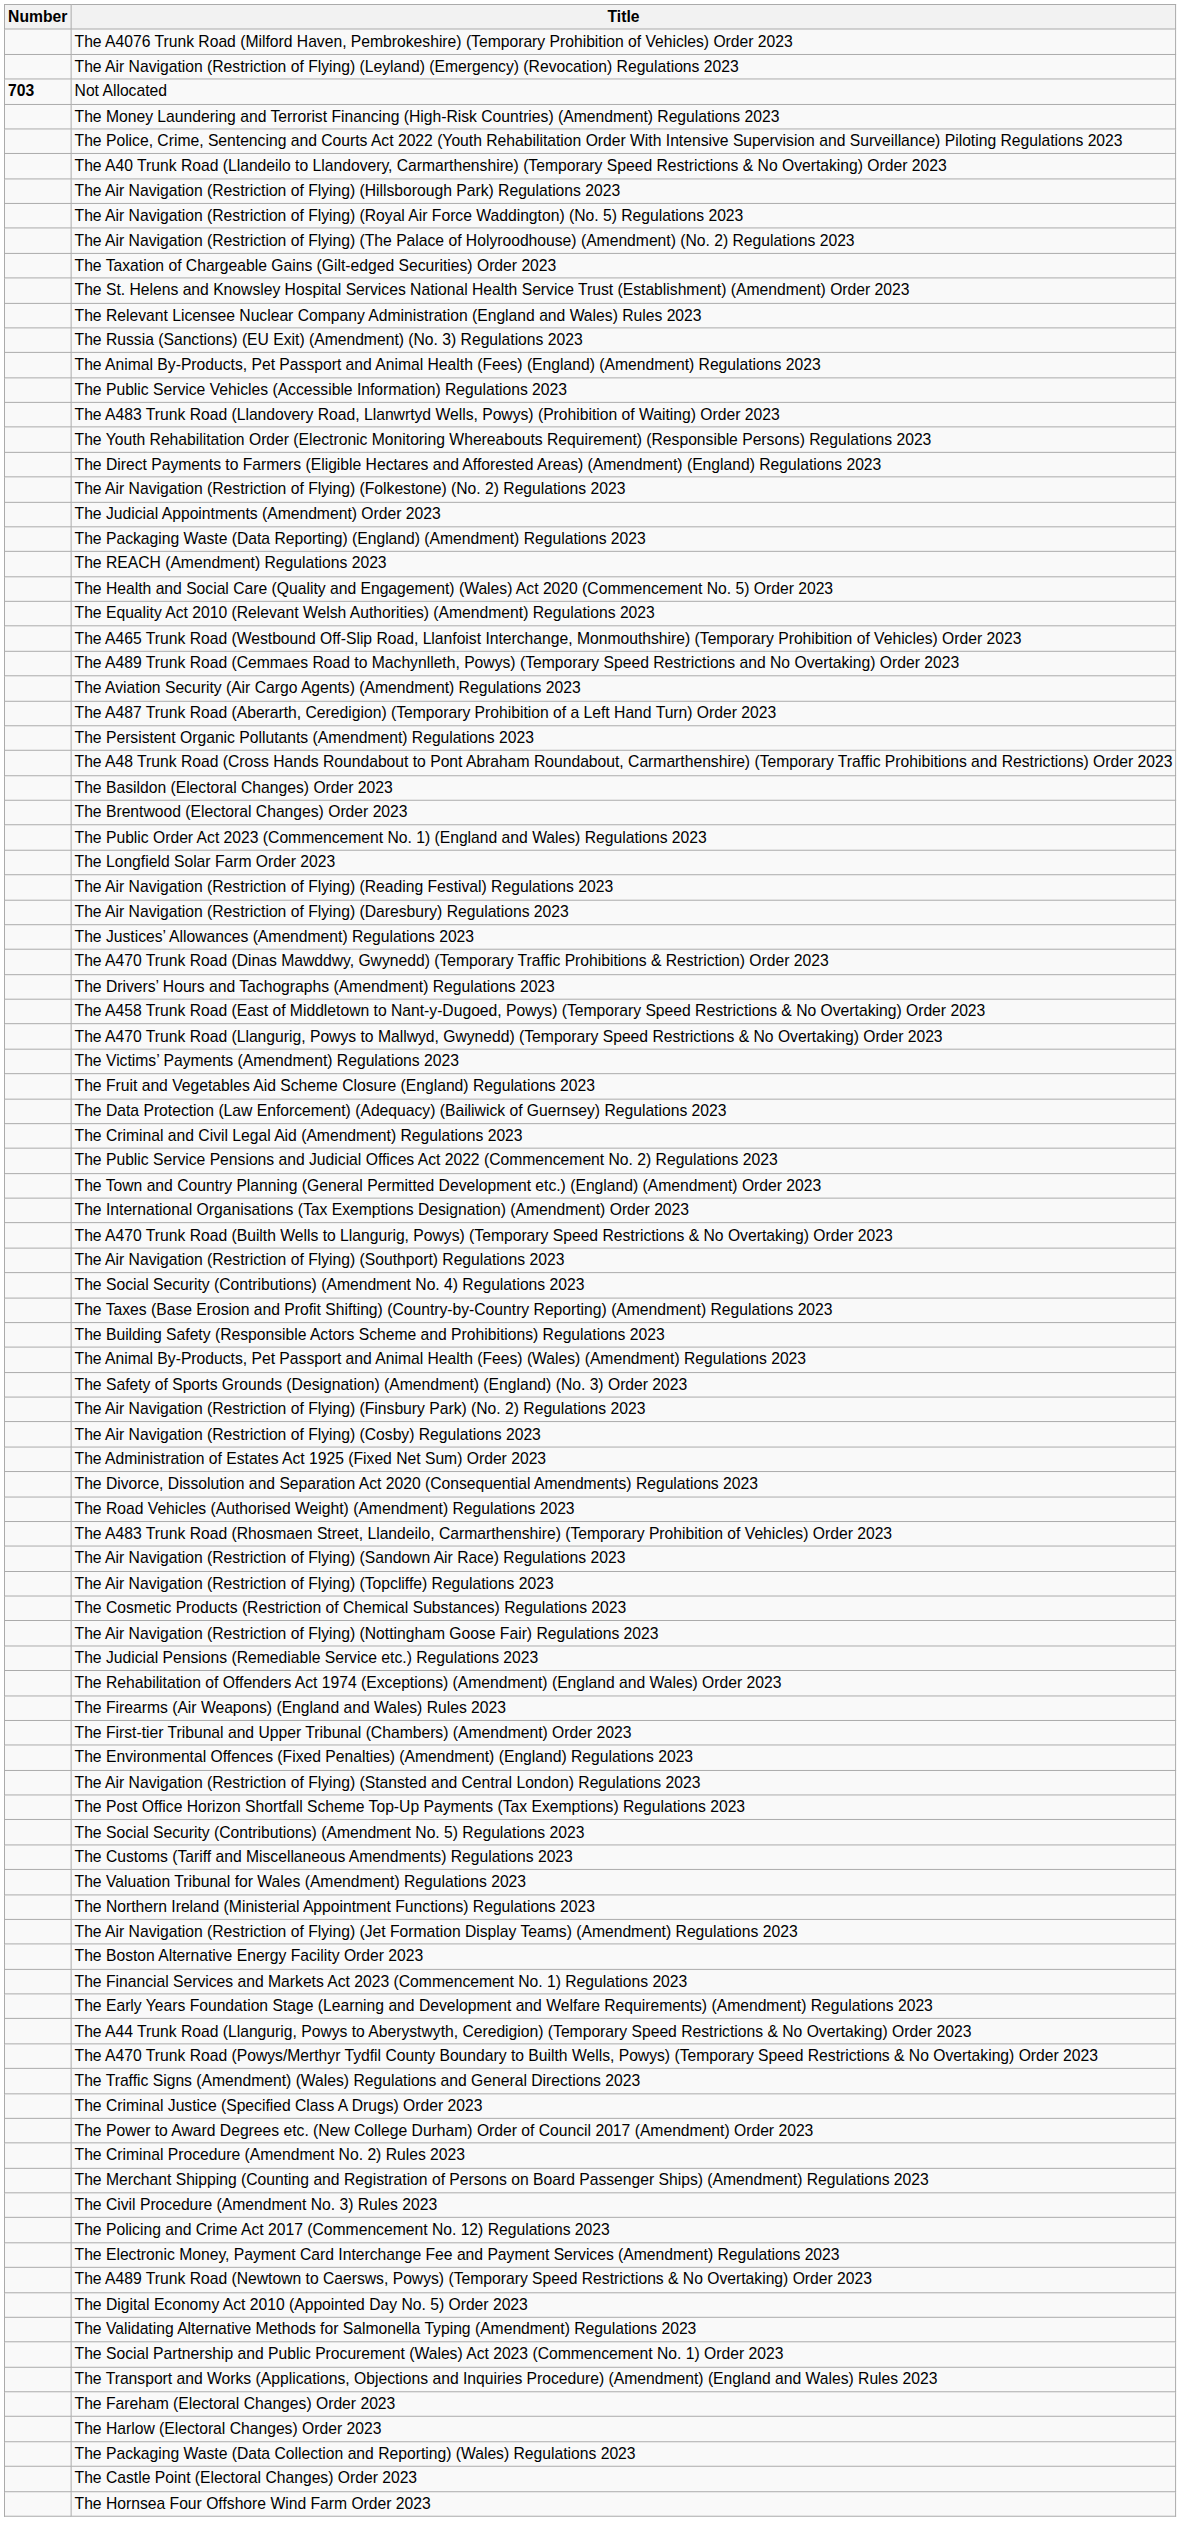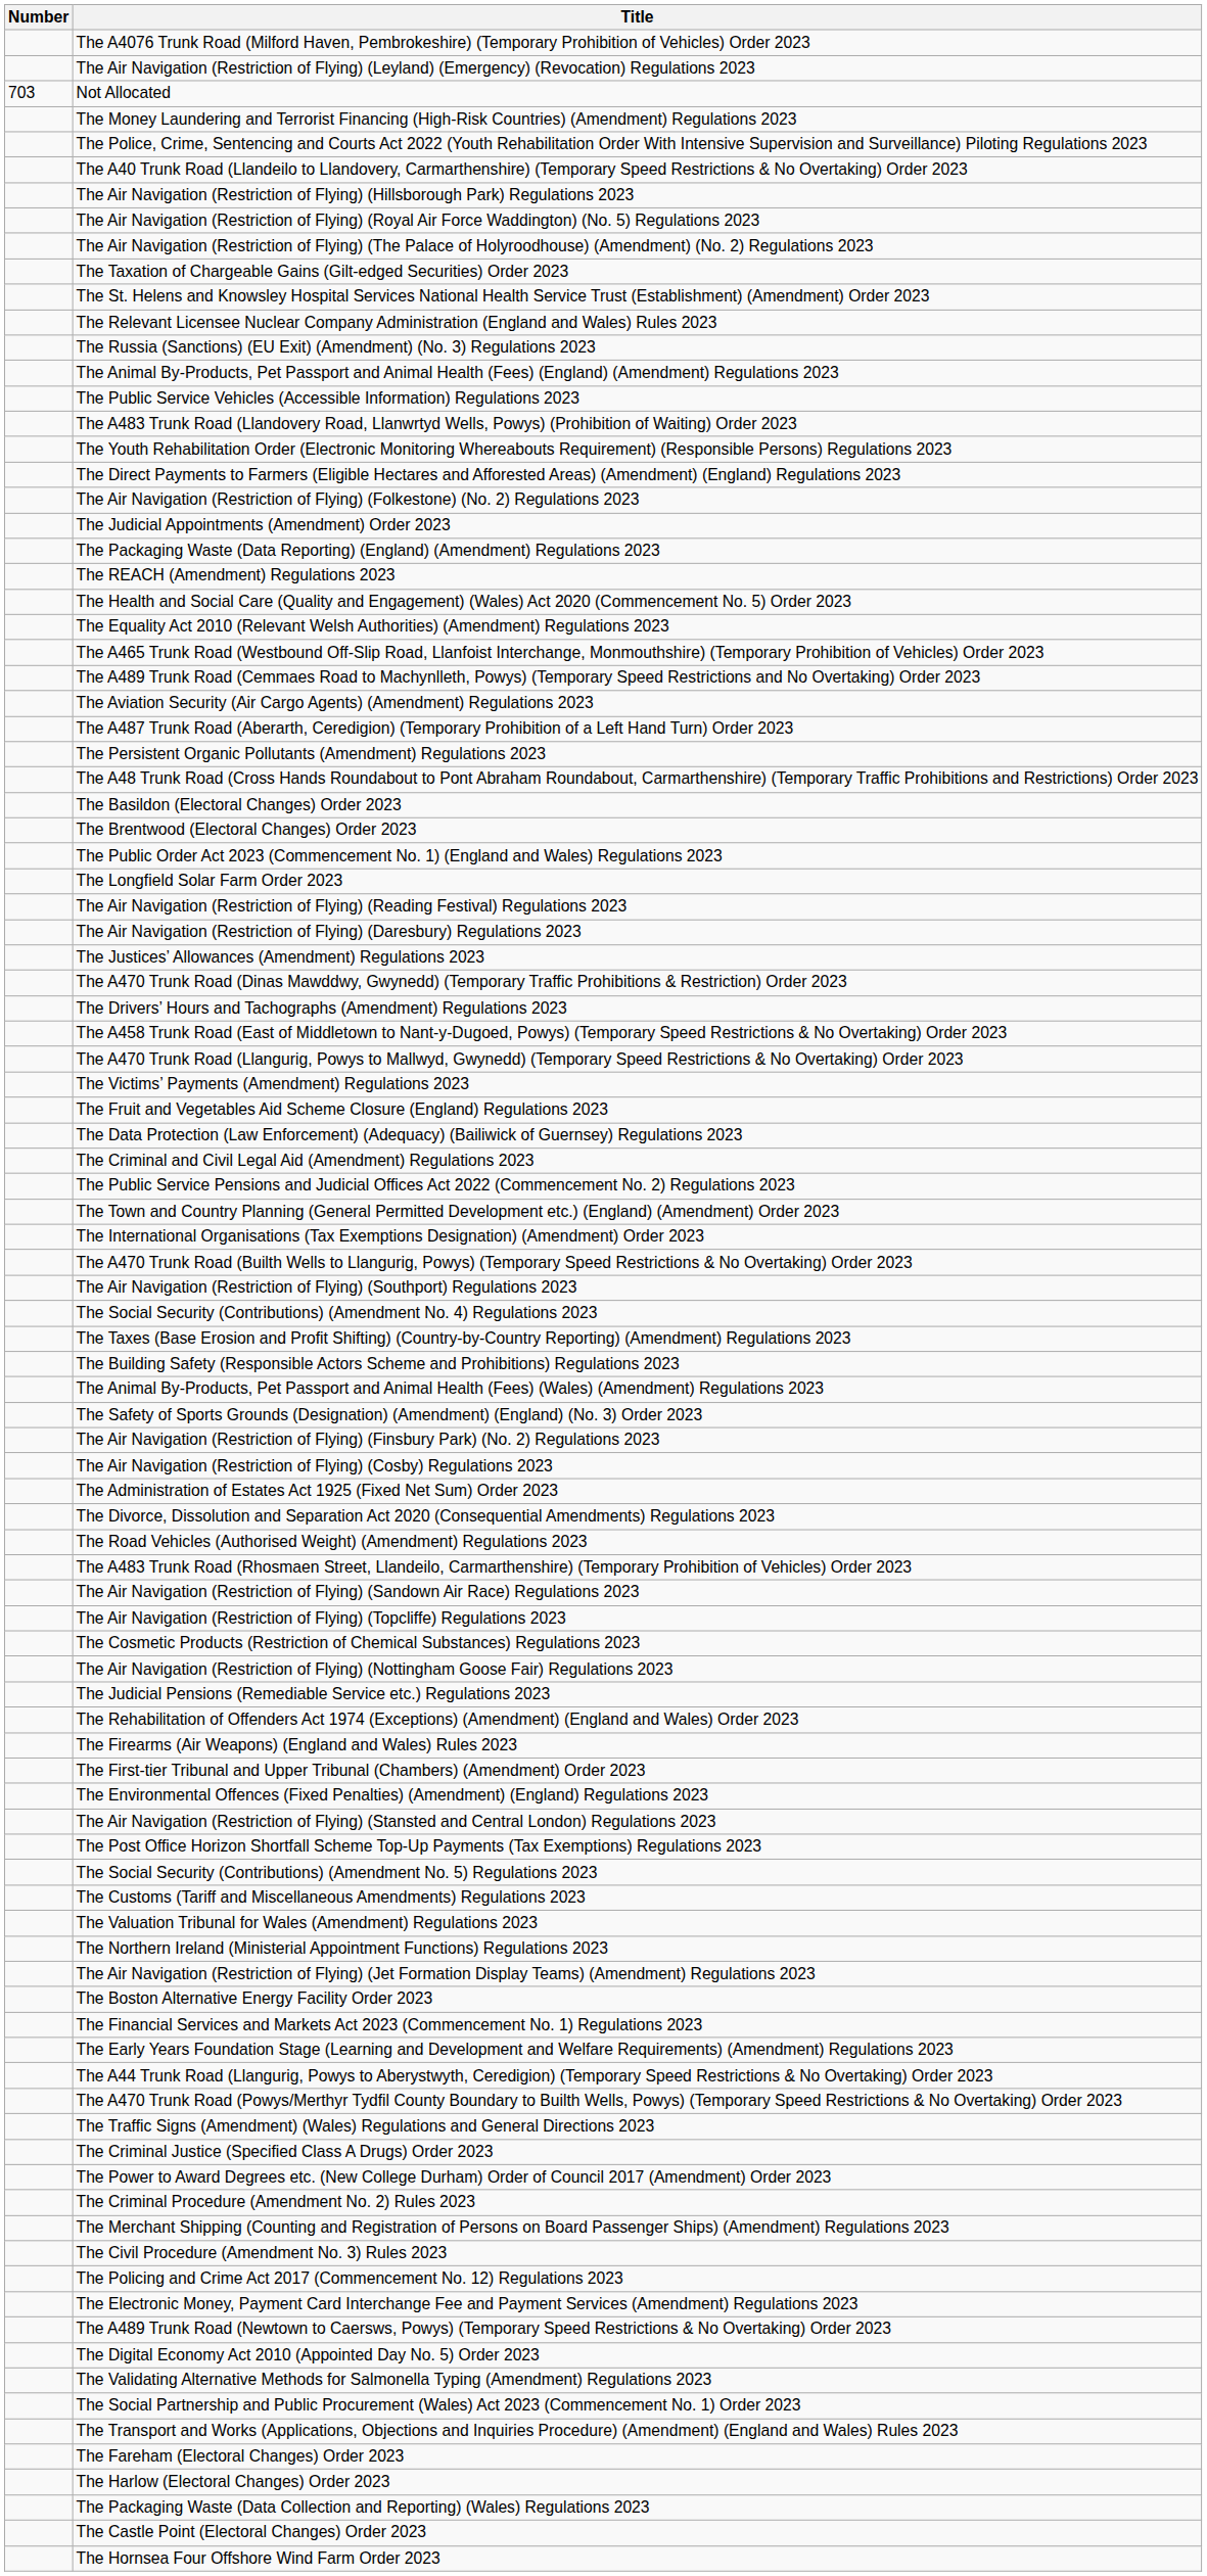Not Allocated | Number: bold -> normal
